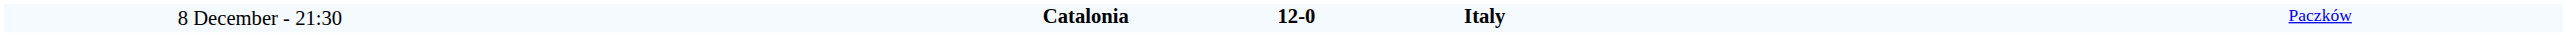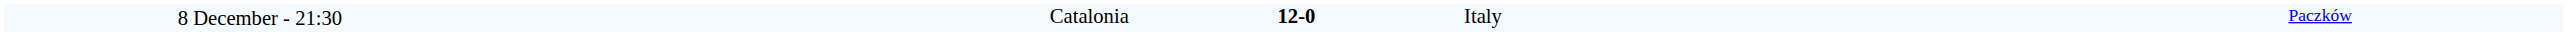Catalonia | column 2: bold -> normal
Catalonia | column 4: bold -> normal
